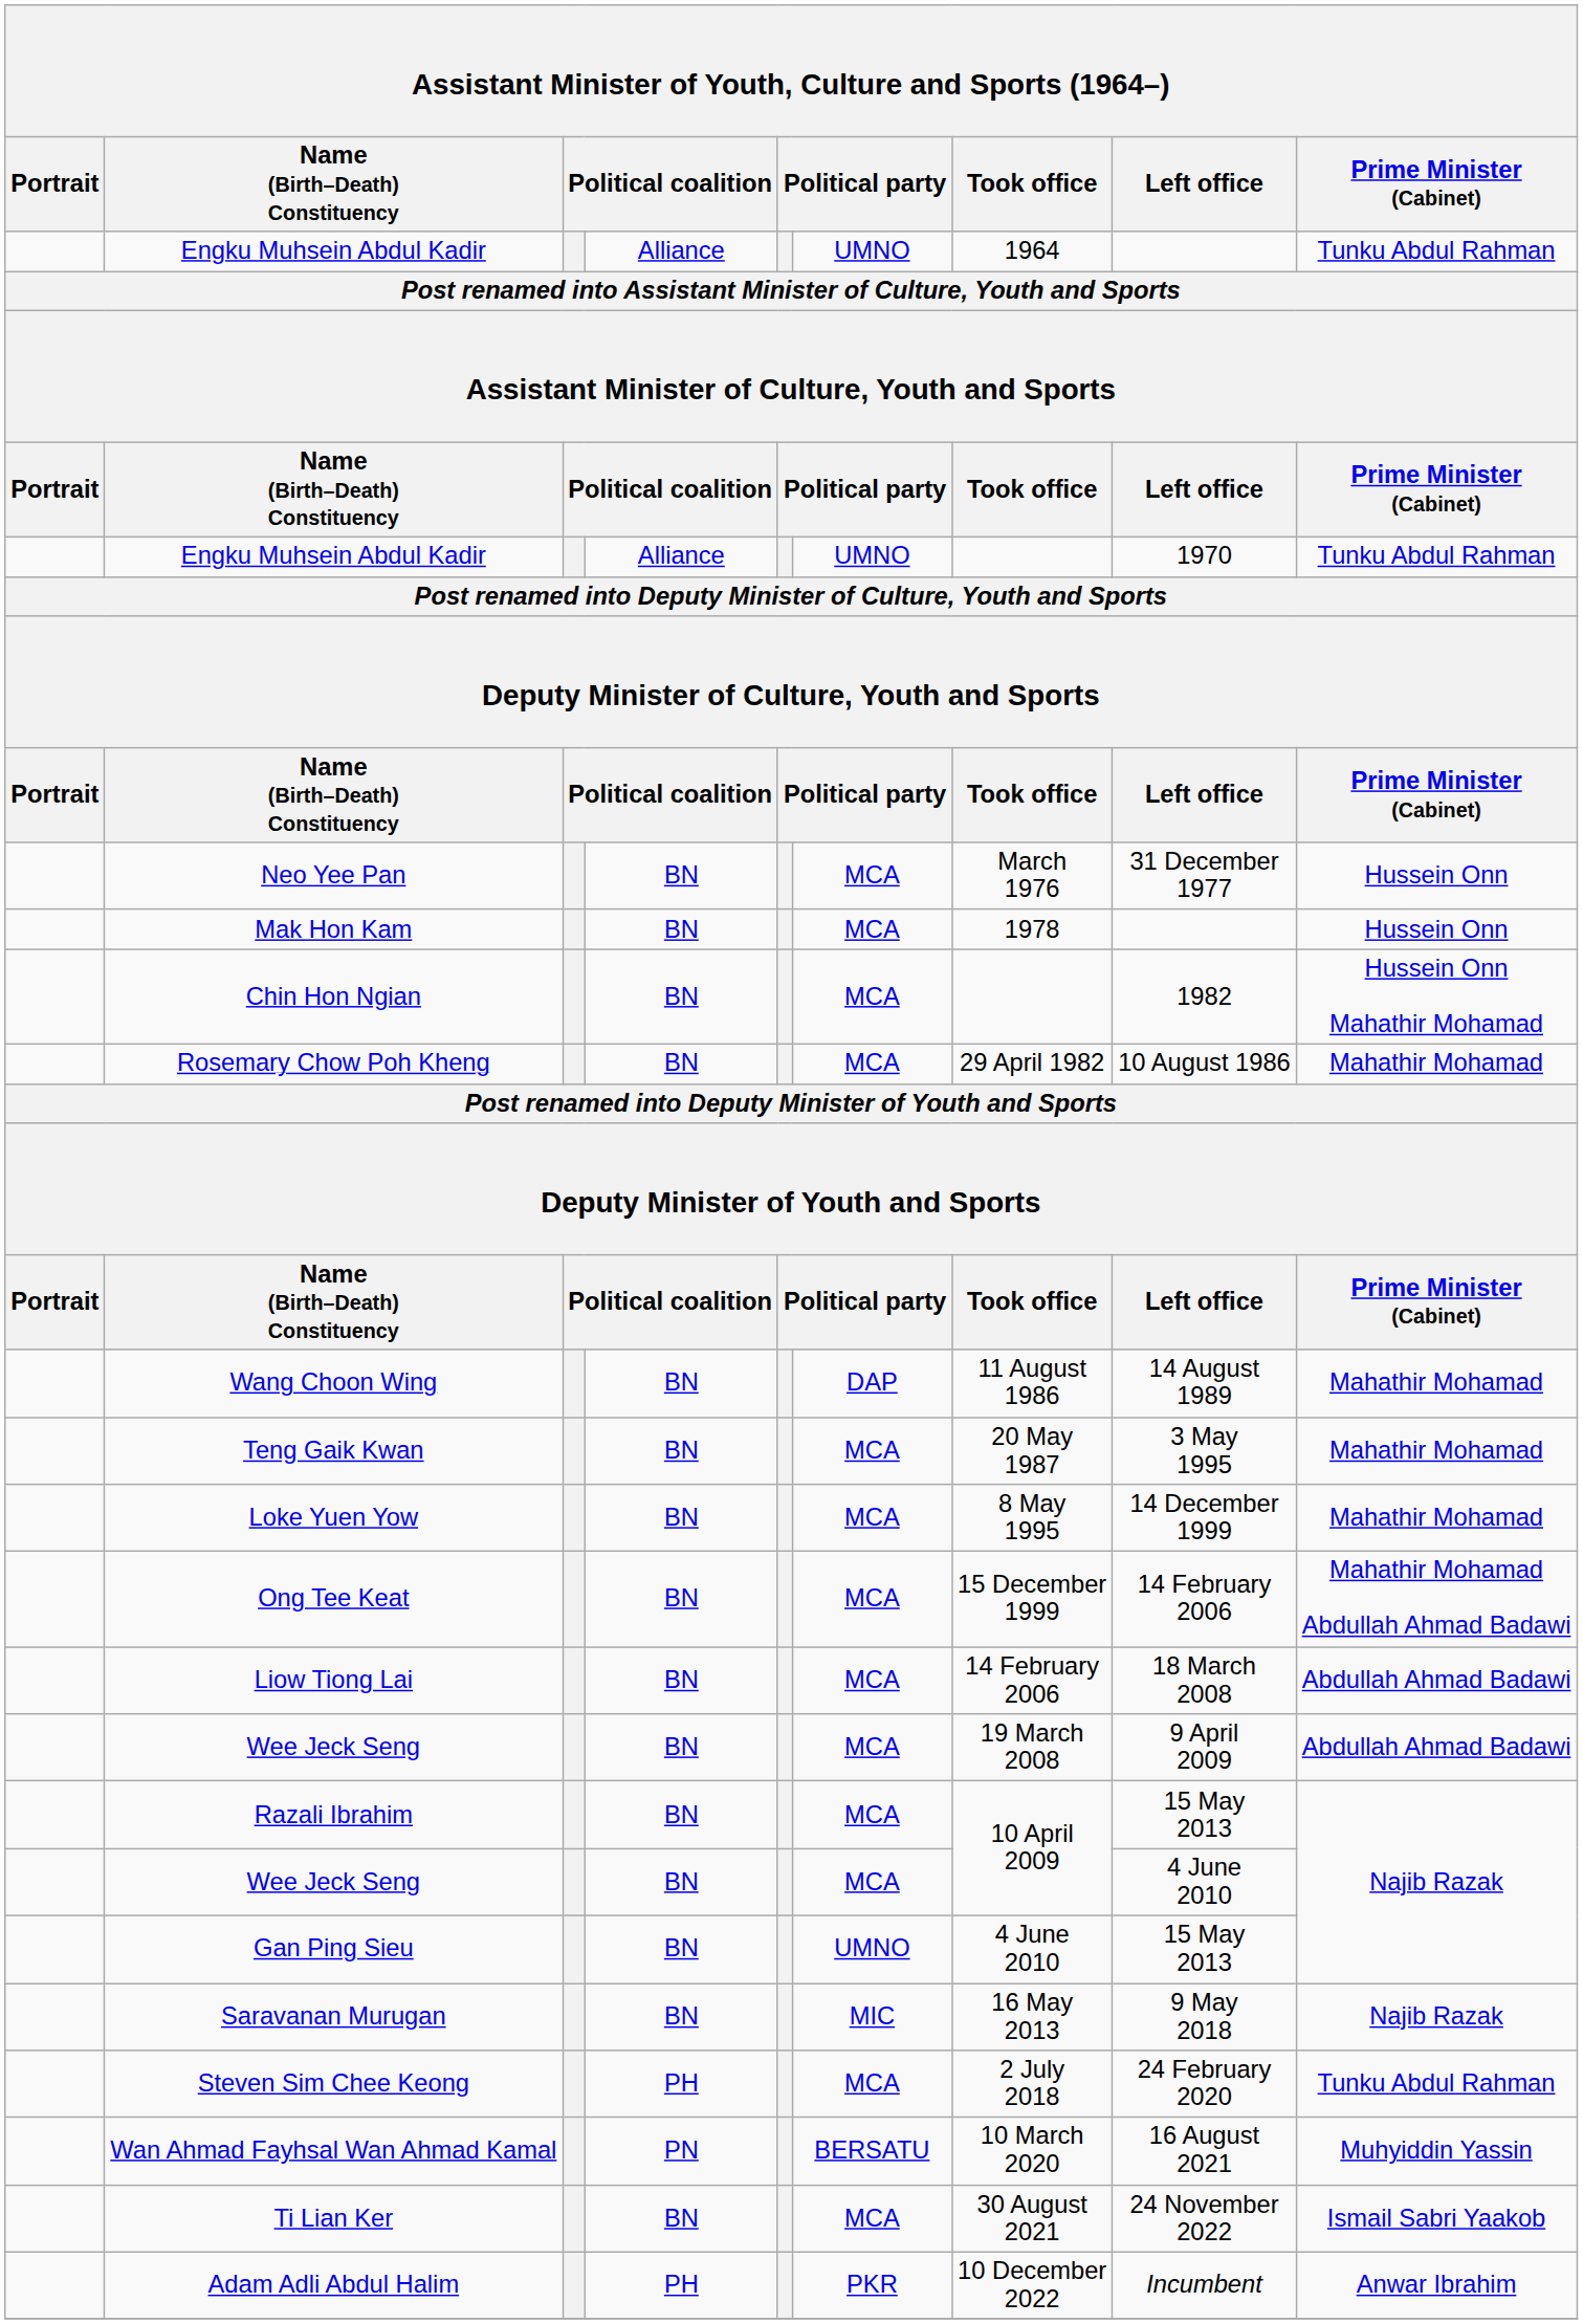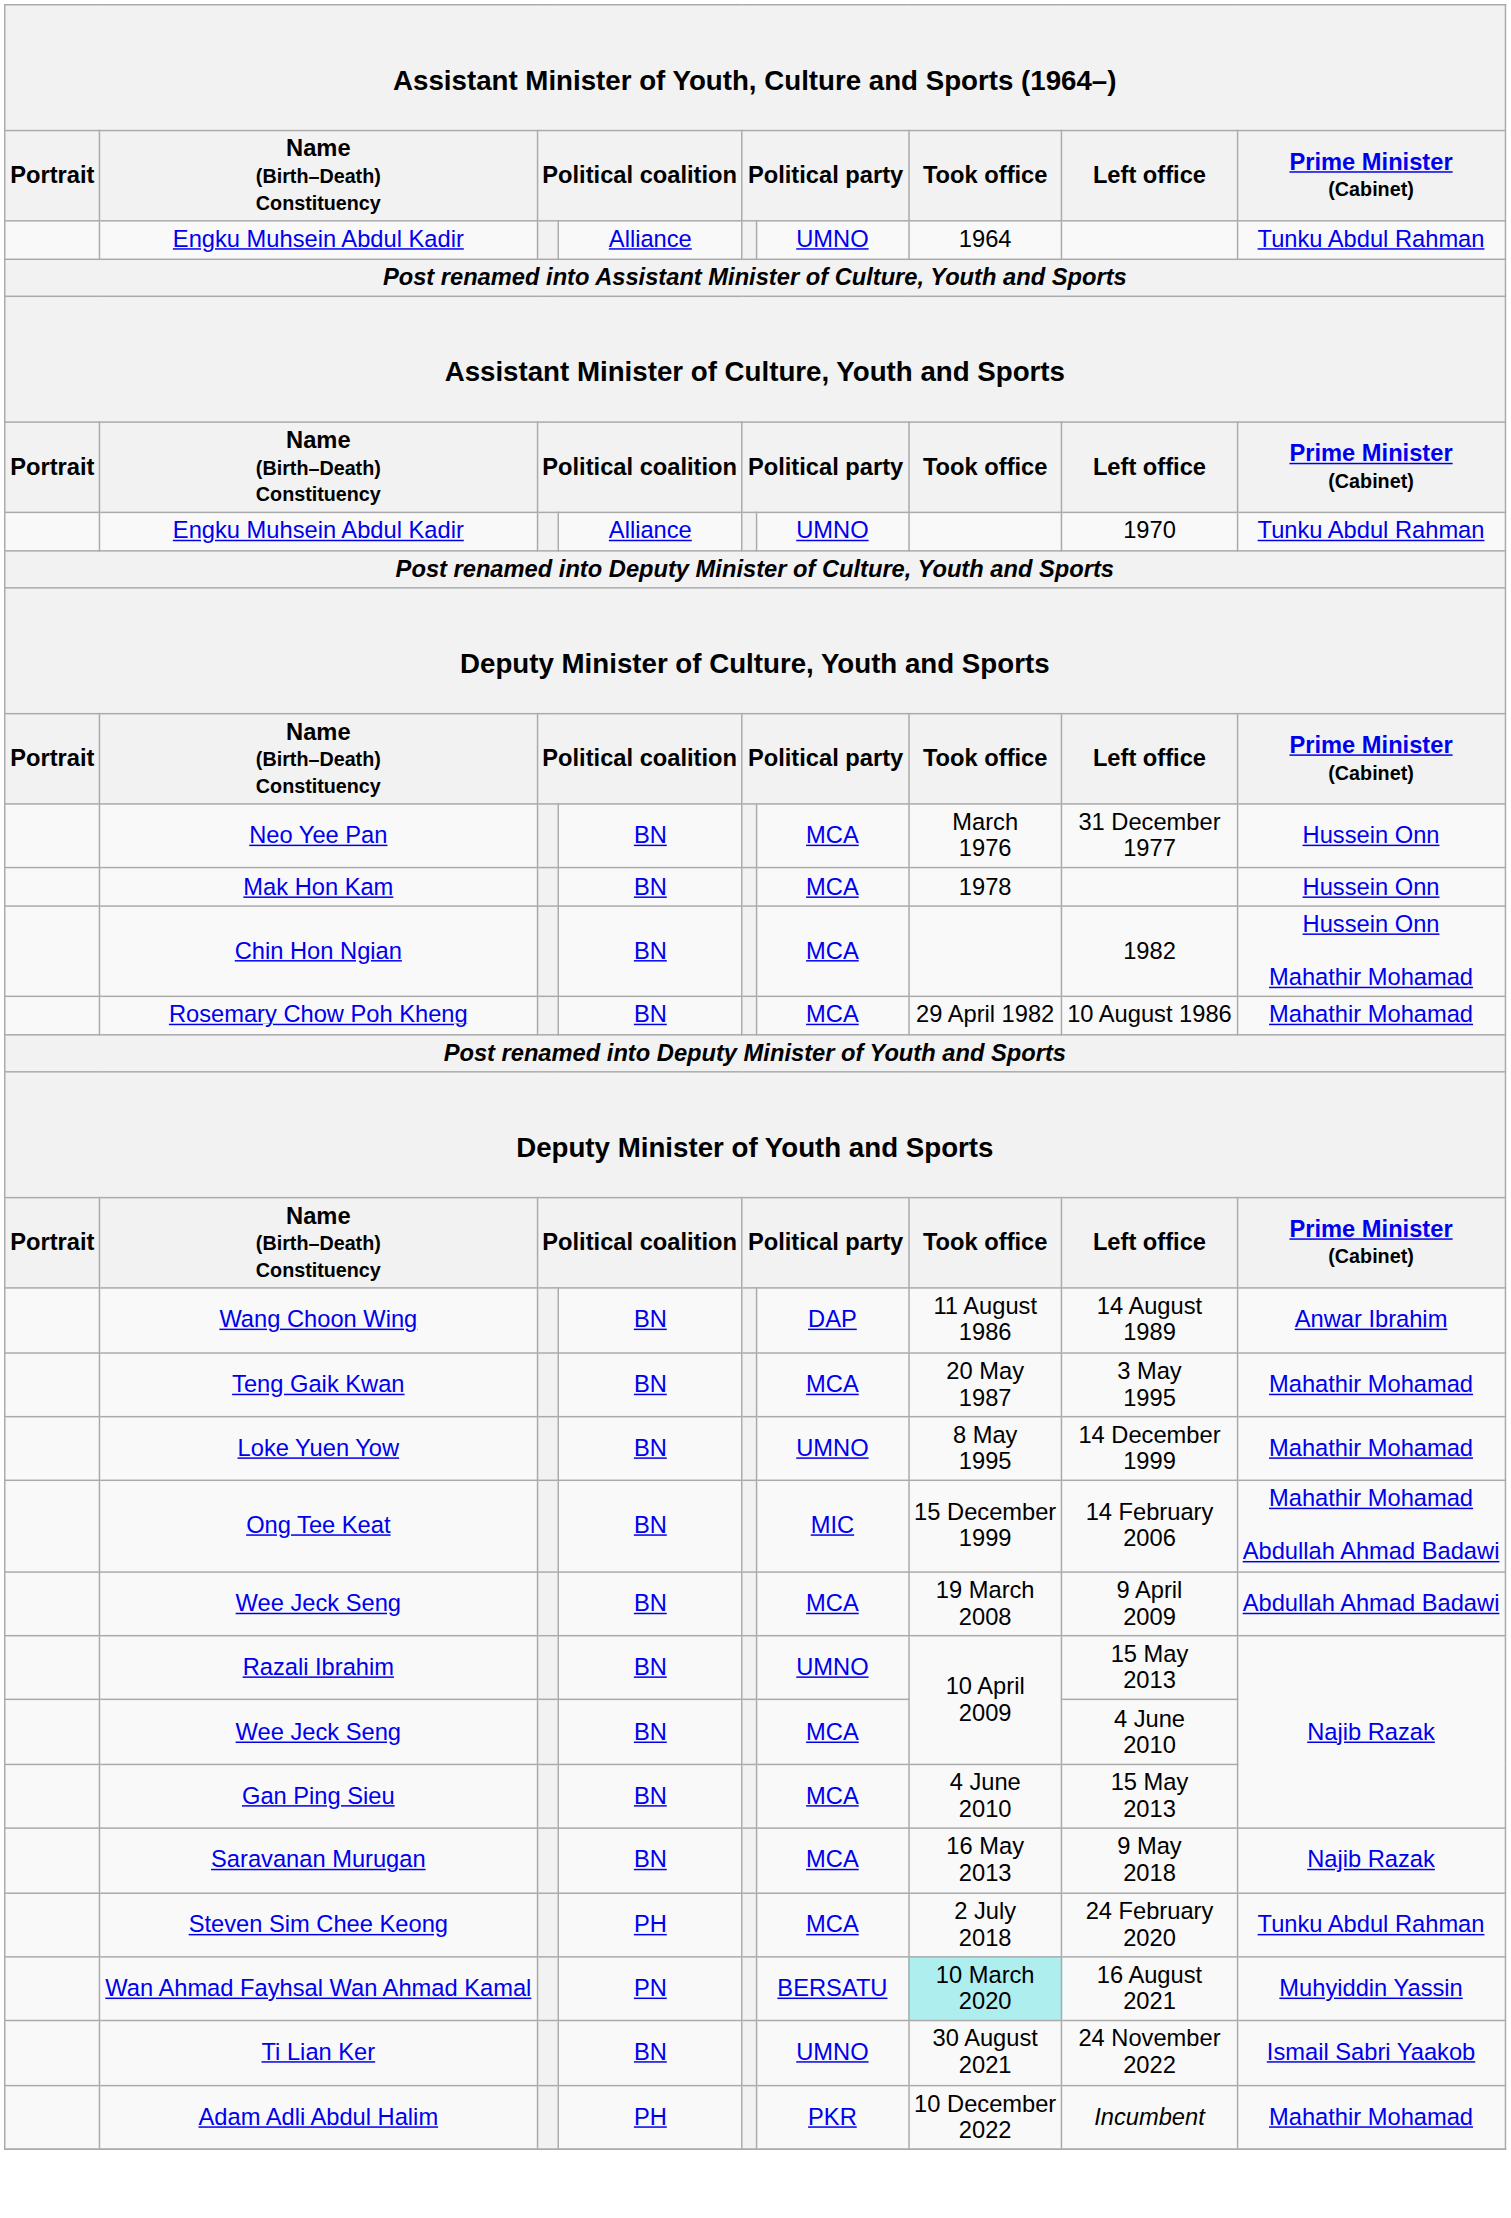Wang Choon Wing | Prime Minister (Cabinet): Mahathir Mohamad -> Anwar Ibrahim
Loke Yuen Yow | column 6: MCA -> UMNO
Ong Tee Keat | column 6: MCA -> MIC
- row: Liow Tiong Lai | BN | MCA | 14 February 2006 | 18 March 2008 | Abdullah Ahmad Badawi
Razali Ibrahim | column 6: MCA -> UMNO
Gan Ping Sieu | column 6: UMNO -> MCA
Saravanan Murugan | column 6: MIC -> MCA
Wan Ahmad Fayhsal Wan Ahmad Kamal | Took office: no background -> paleturquoise background
Ti Lian Ker | column 6: MCA -> UMNO
Adam Adli Abdul Halim | Prime Minister (Cabinet): Anwar Ibrahim -> Mahathir Mohamad
